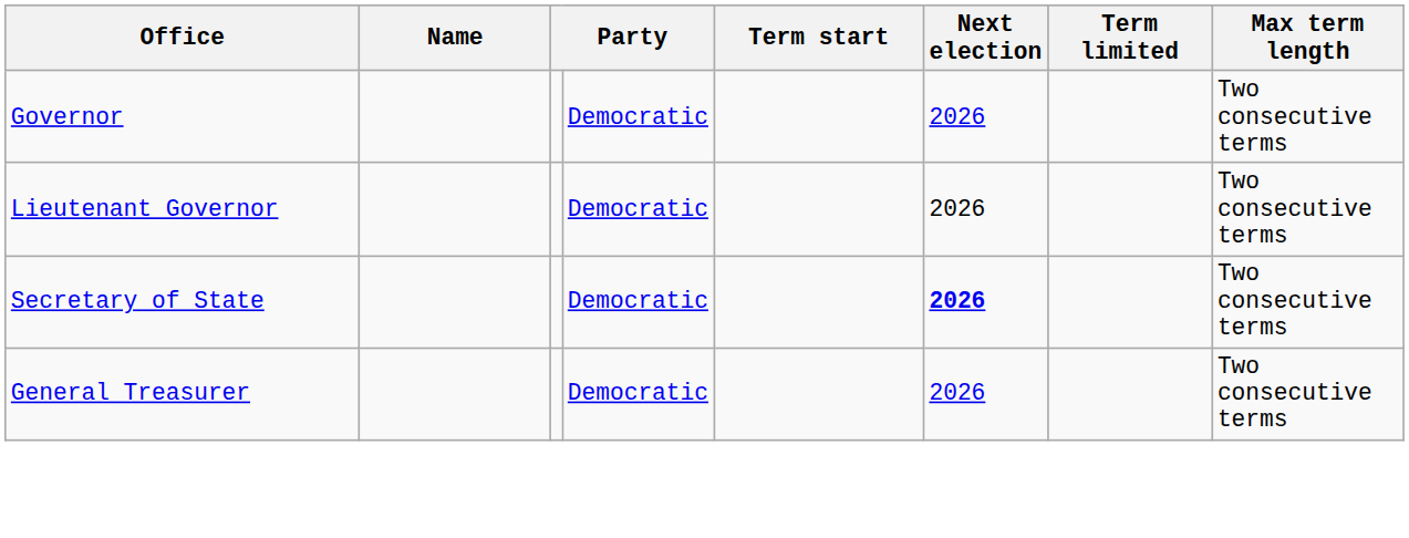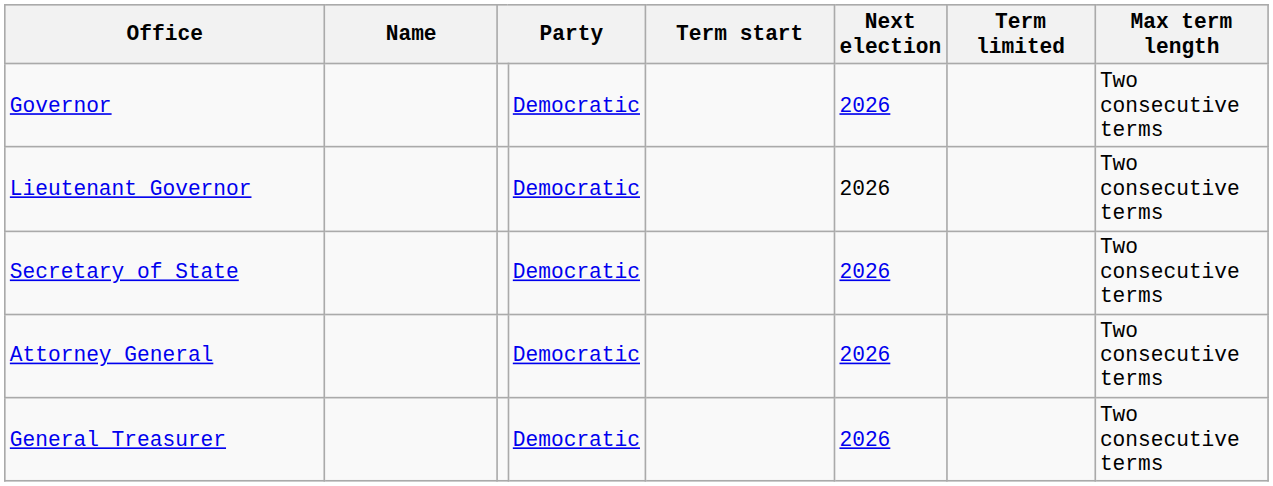Secretary of State | Next election: bold -> normal
+ row: Attorney General | Democratic | 2026 | Two consecutive terms
